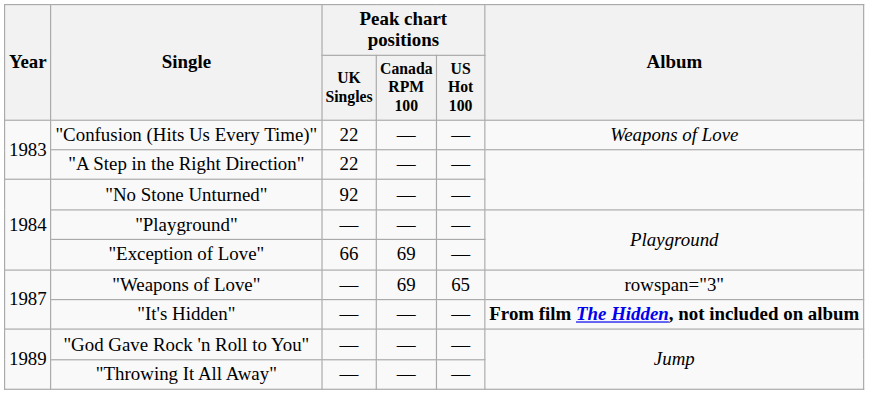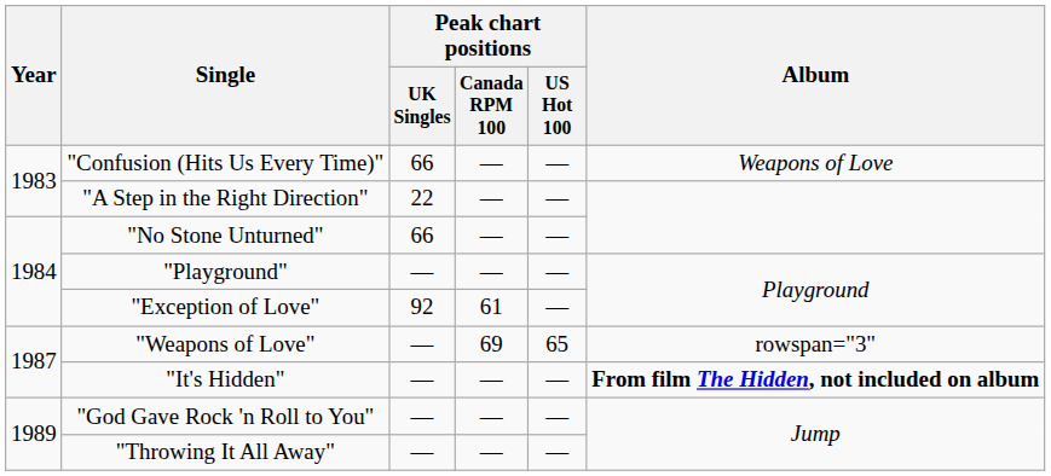"Confusion (Hits Us Every Time)" | Peak chart positions / UK Singles: 22 -> 66
"No Stone Unturned" | Peak chart positions / UK Singles: 92 -> 66
"Exception of Love" | Peak chart positions / UK Singles: 66 -> 92
"Exception of Love" | Peak chart positions / Canada RPM 100: 69 -> 61
